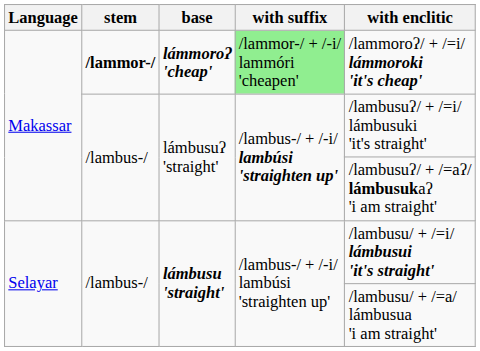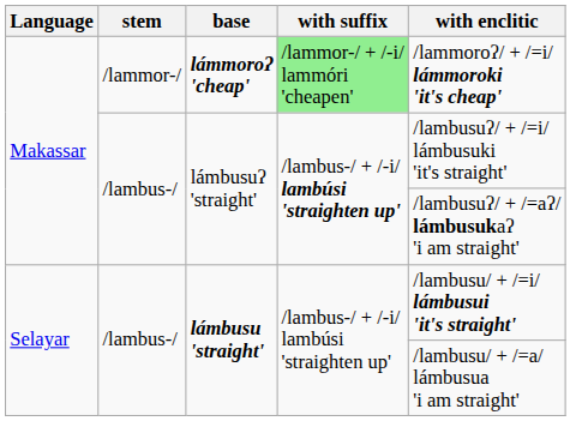lámmoroʔ 'cheap' | stem: bold -> normal
